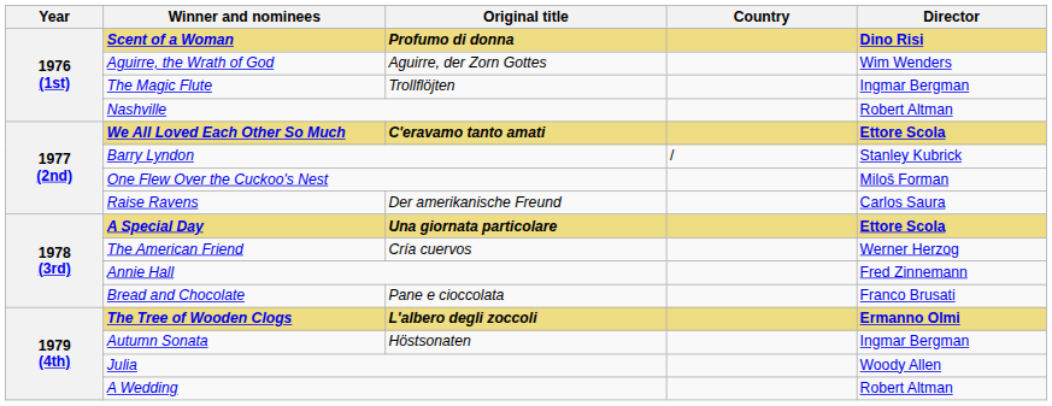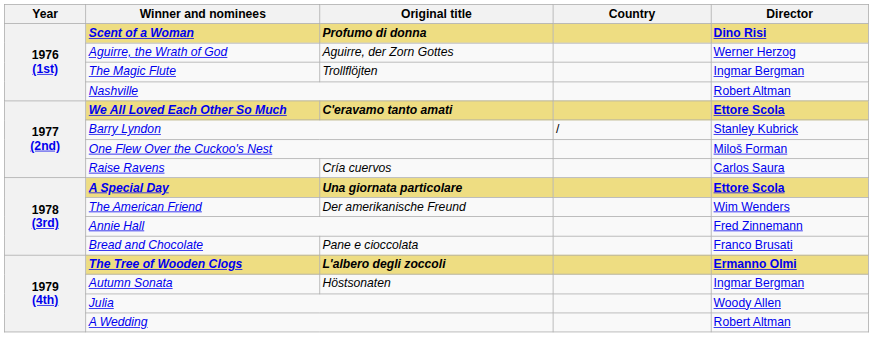Aguirre, the Wrath of God | Director: Wim Wenders -> Werner Herzog
Raise Ravens | Original title: Der amerikanische Freund -> Cría cuervos
The American Friend | Original title: Cría cuervos -> Der amerikanische Freund
The American Friend | Director: Werner Herzog -> Wim Wenders
